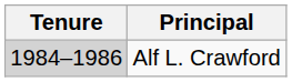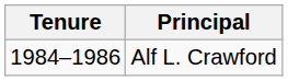Alf L. Crawford | Tenure: lightgrey background -> no background
